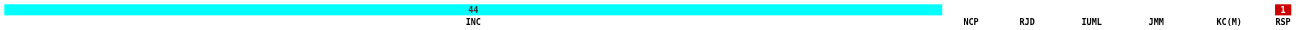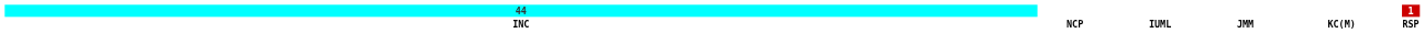- column: 4 | RJD
